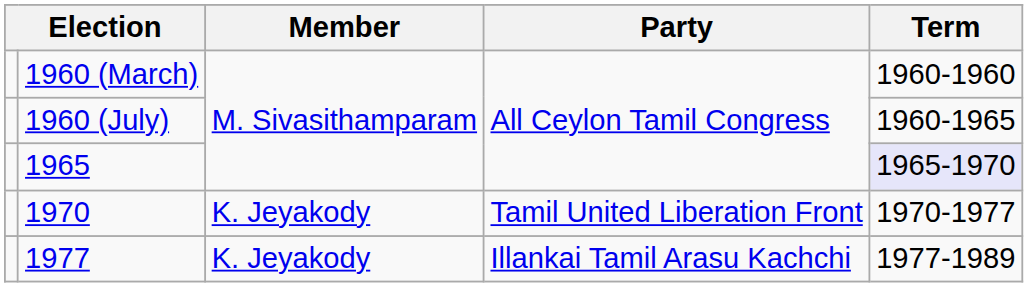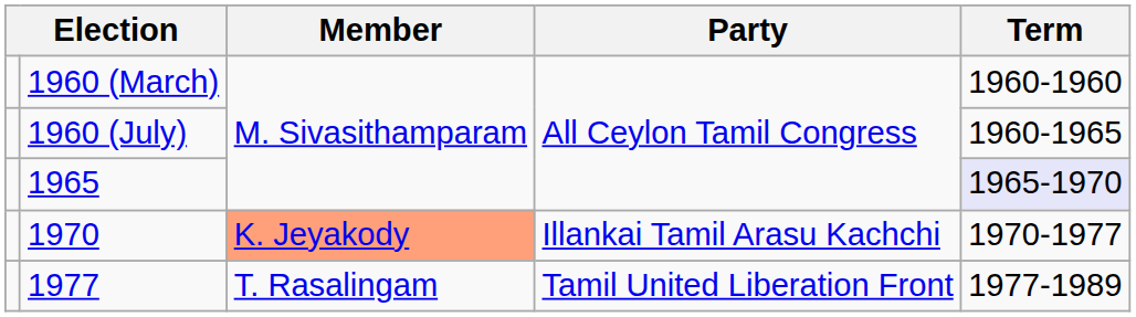1970 | Member: no background -> lightsalmon background
1970 | Party: Tamil United Liberation Front -> Illankai Tamil Arasu Kachchi
1977 | Member: K. Jeyakody -> T. Rasalingam
1977 | Party: Illankai Tamil Arasu Kachchi -> Tamil United Liberation Front
